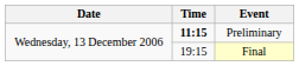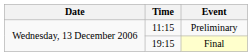Preliminary | Time: bold -> normal
